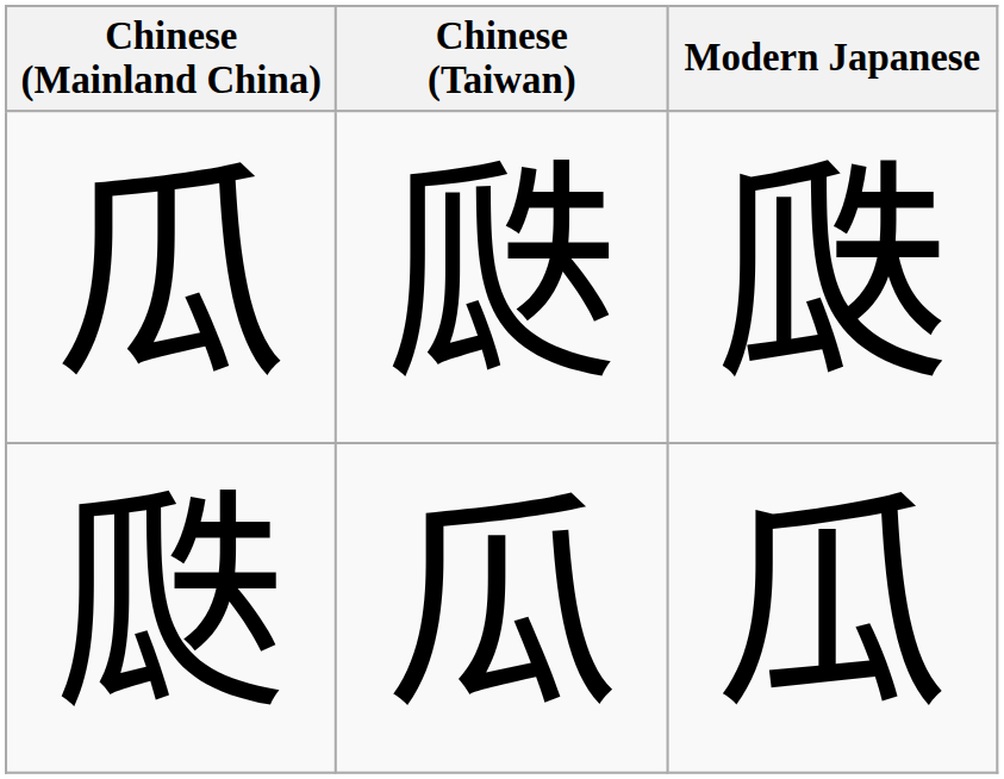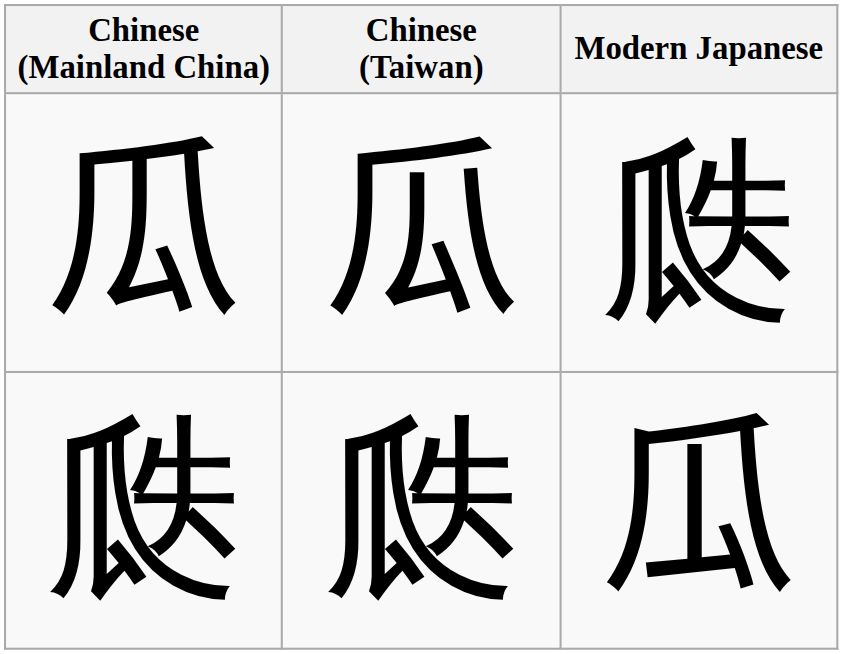row 2 | Chinese (Taiwan): 瓞 -> 瓜
row 3 | Chinese (Taiwan): 瓜 -> 瓞
